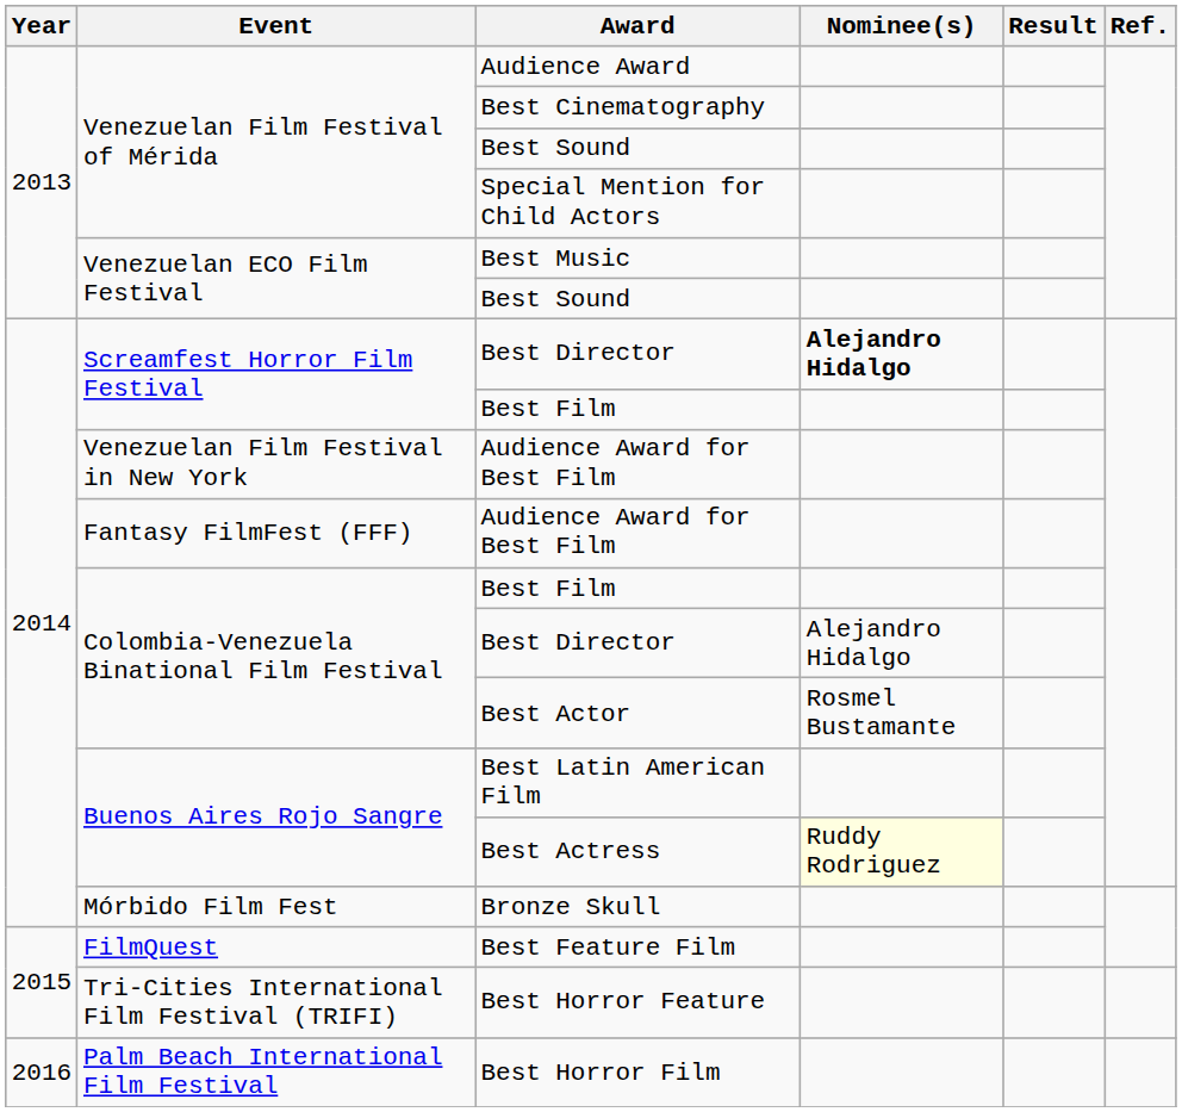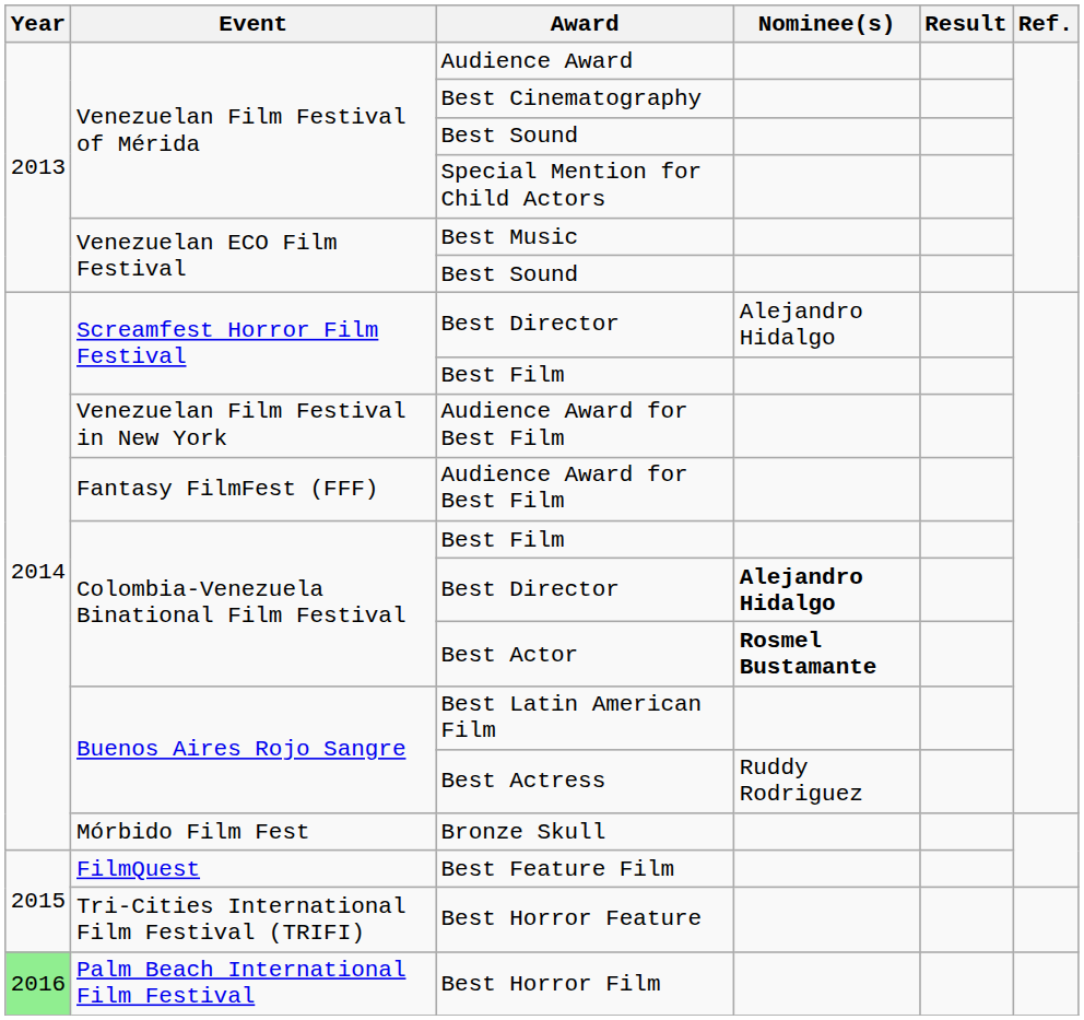Screamfest Horror Film Festival / Best Director | Nominee(s): bold -> normal
Colombia-Venezuela Binational Film Festival / Best Director | Nominee(s): normal -> bold
Best Actor | Nominee(s): normal -> bold
Best Actress | Nominee(s): lightyellow background -> no background
Best Horror Film | Year: no background -> lightgreen background
